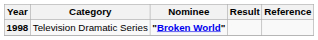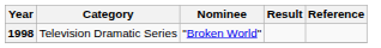1998 | Nominee: bold -> normal
